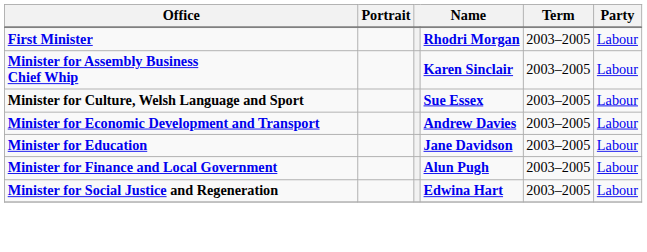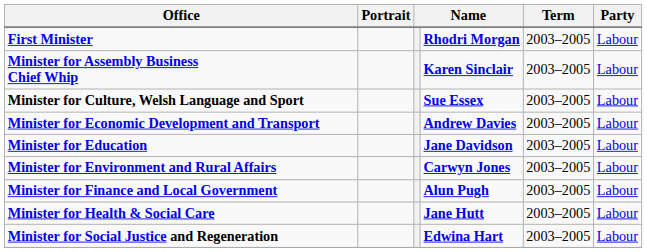+ row: Minister for Environment and Rural Affairs | Carwyn Jones | 2003–2005 | Labour
+ row: Minister for Health & Social Care | Jane Hutt | 2003–2005 | Labour
